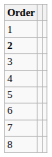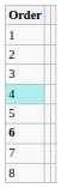2 | Order: bold -> normal
4 | Order: no background -> paleturquoise background
6 | Order: normal -> bold
